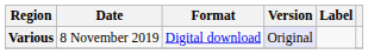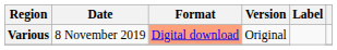Various | Format: no background -> lightsalmon background
Various | Version: lavender background -> no background
